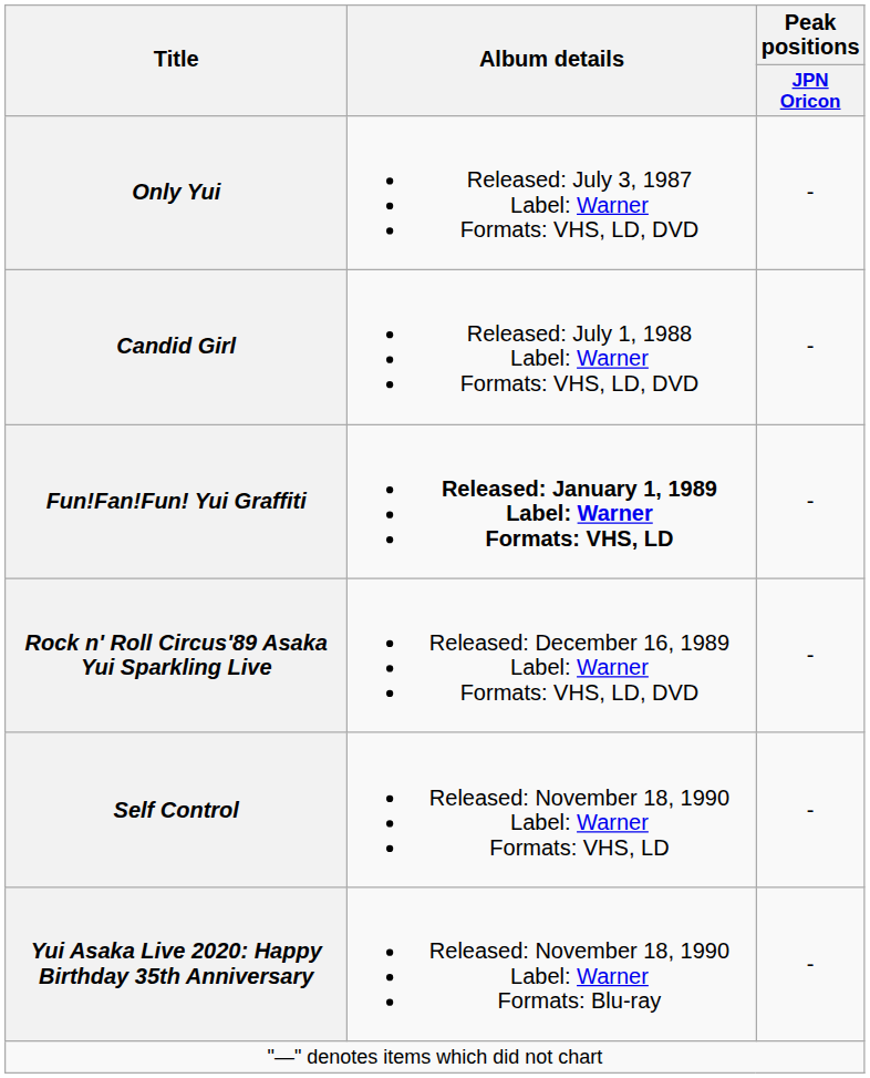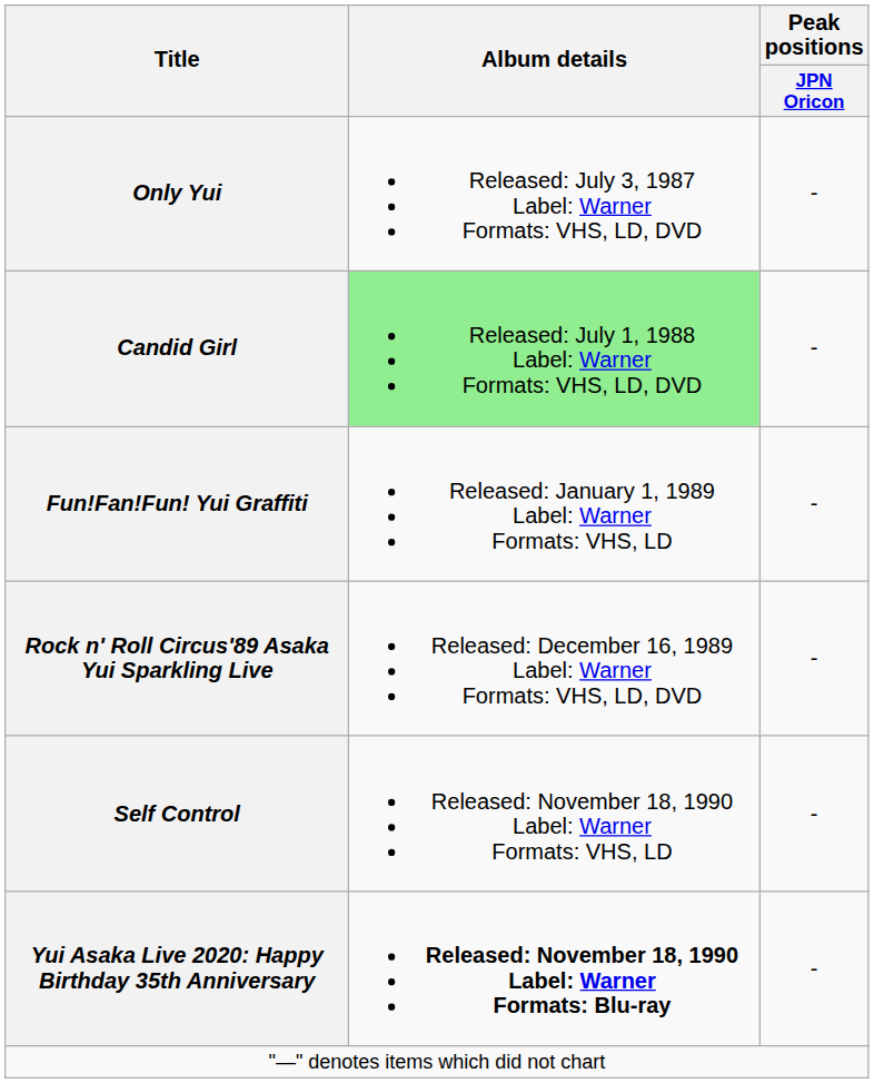Candid Girl | Album details: no background -> lightgreen background
Fun!Fan!Fun! Yui Graffiti | Album details: bold -> normal
Yui Asaka Live 2020: Happy Birthday 35th Anniversary | Album details: normal -> bold
